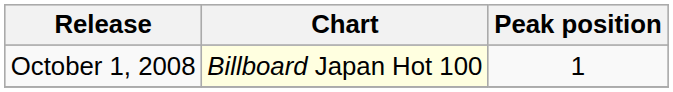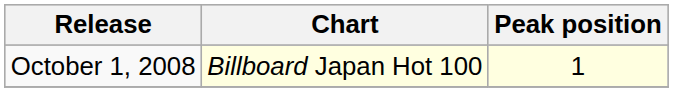October 1, 2008 | Peak position: no background -> lightyellow background
